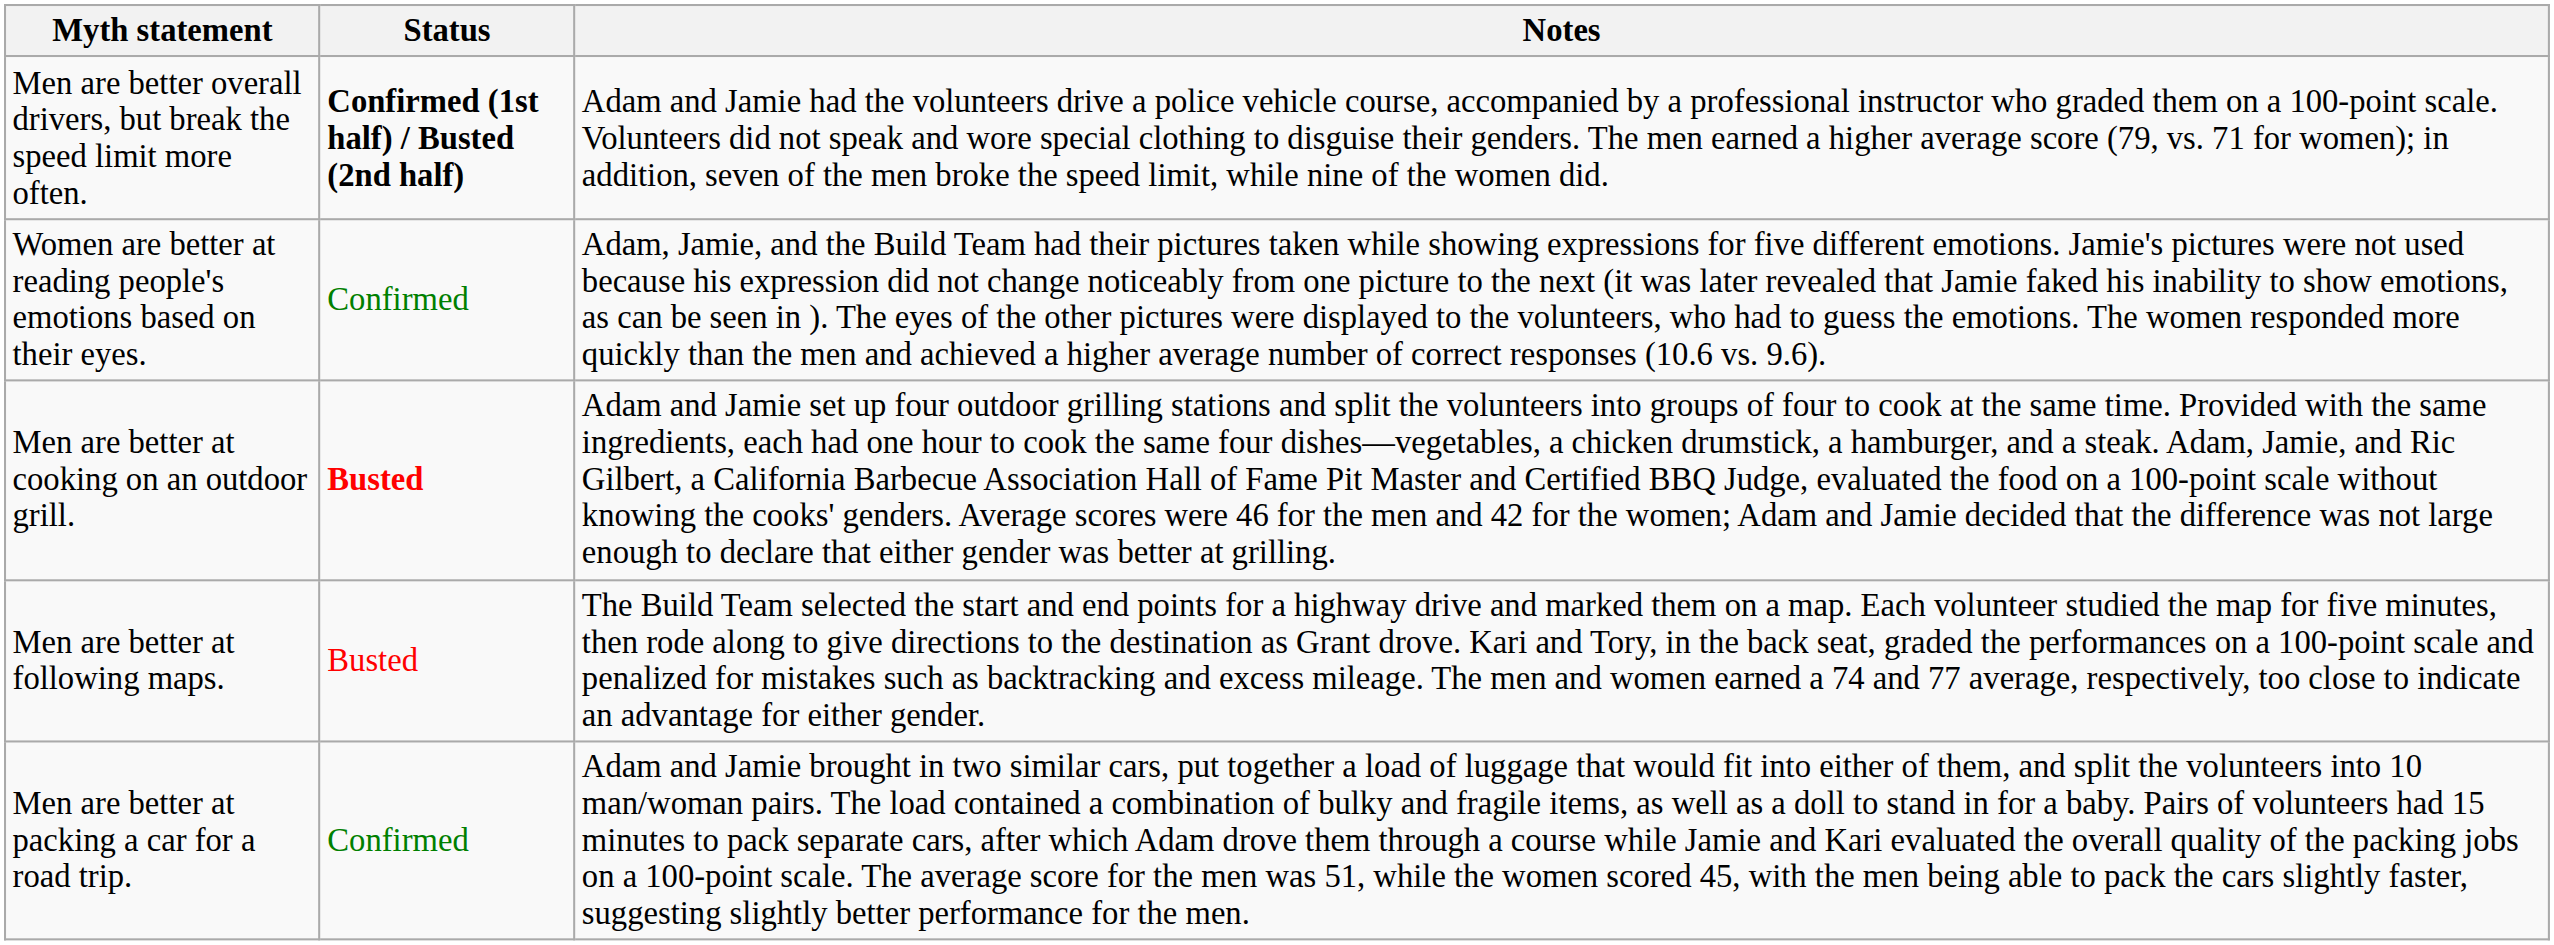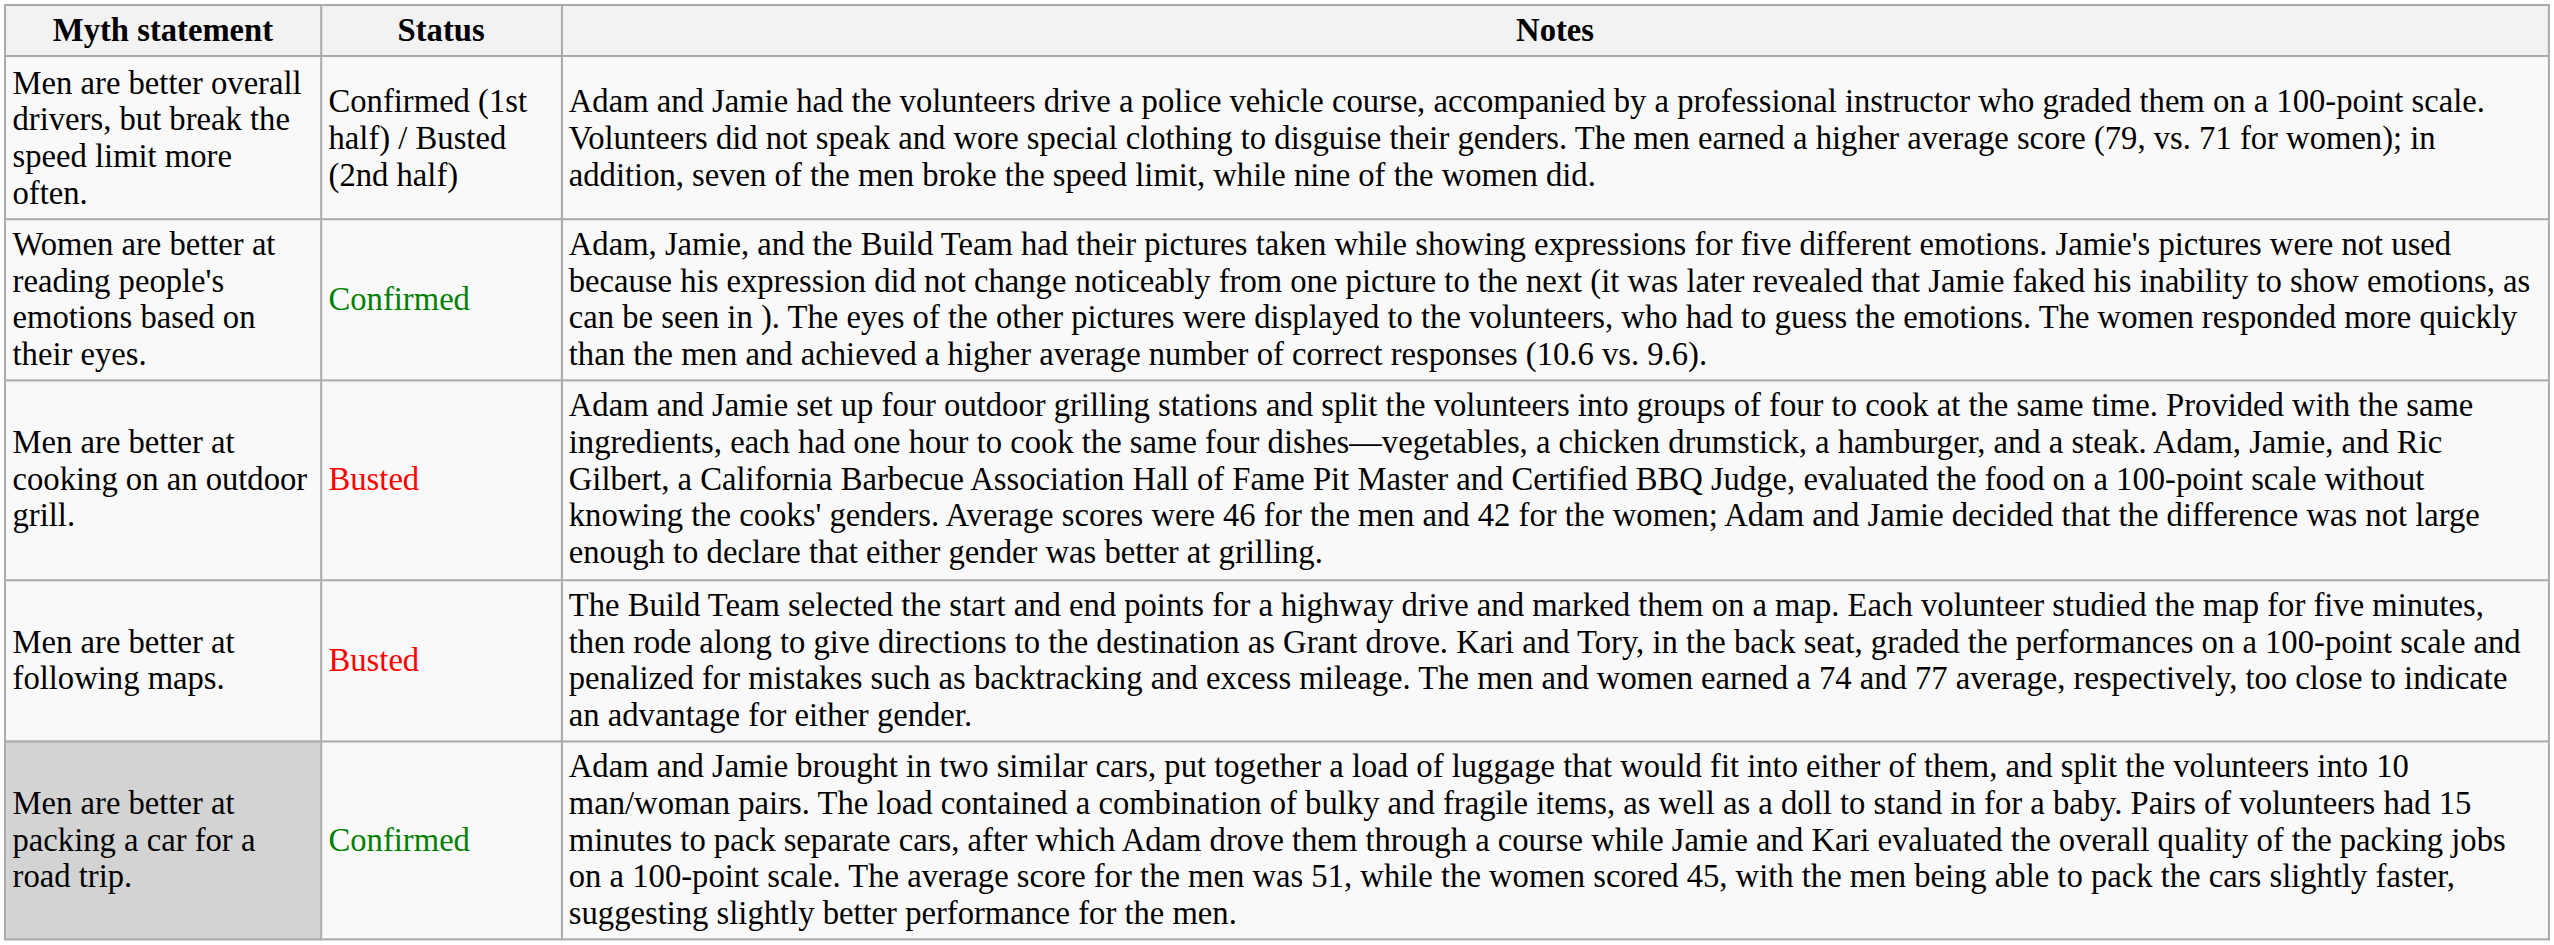row 2 | Status: bold -> normal
row 4 | Status: bold -> normal
row 6 | Myth statement: no background -> lightgrey background
